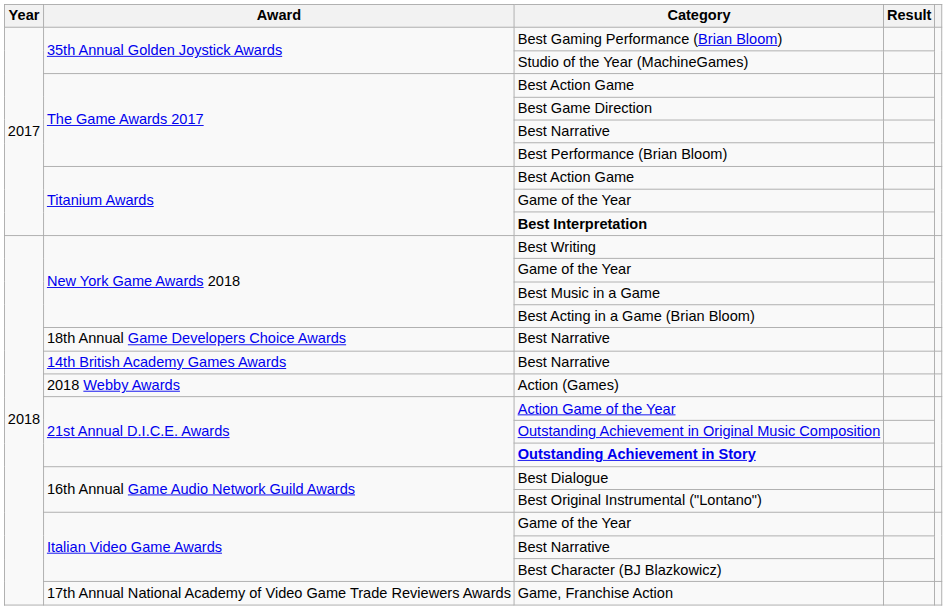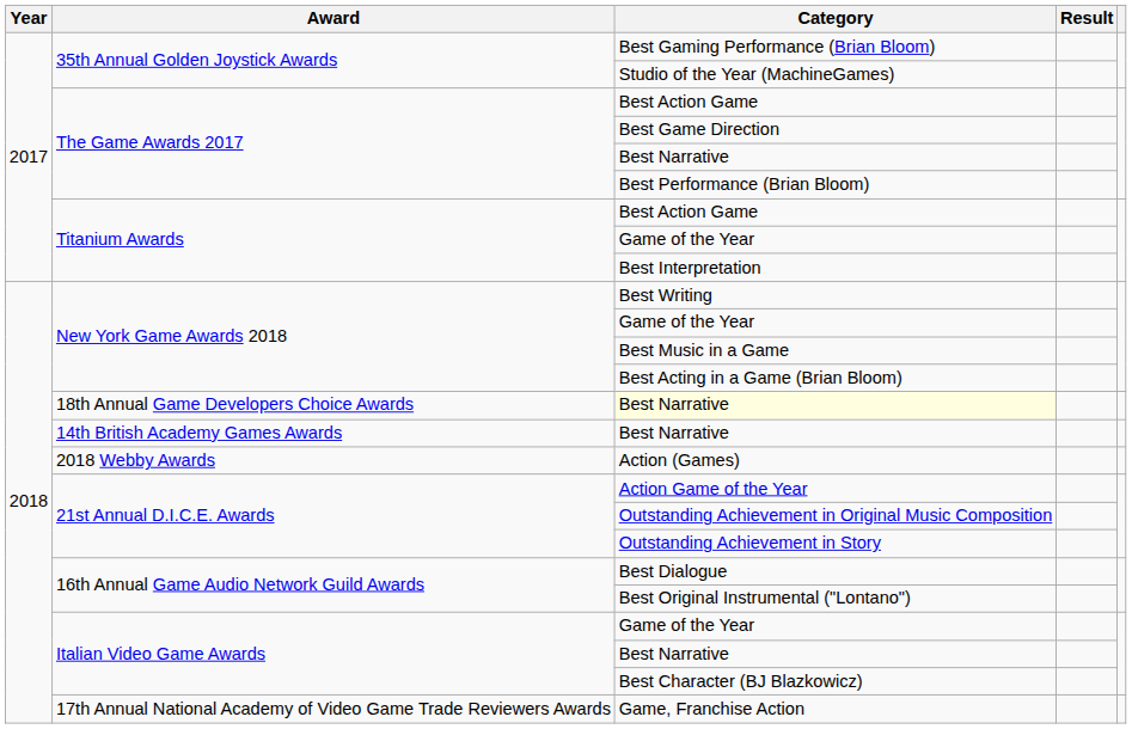Best Interpretation | Category: bold -> normal
18th Annual Game Developers Choice Awards / Best Narrative | Category: no background -> lightyellow background
Outstanding Achievement in Story | Category: bold -> normal
